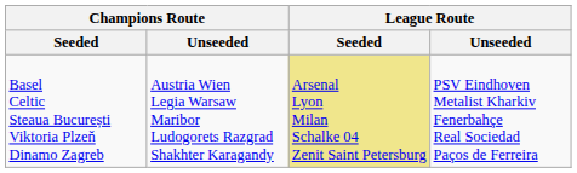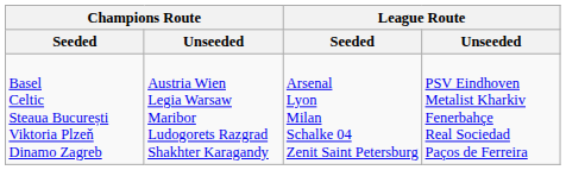Basel Celtic Steaua București Viktoria Plzeň Dinamo Zagreb | League Route / Seeded: khaki background -> no background
